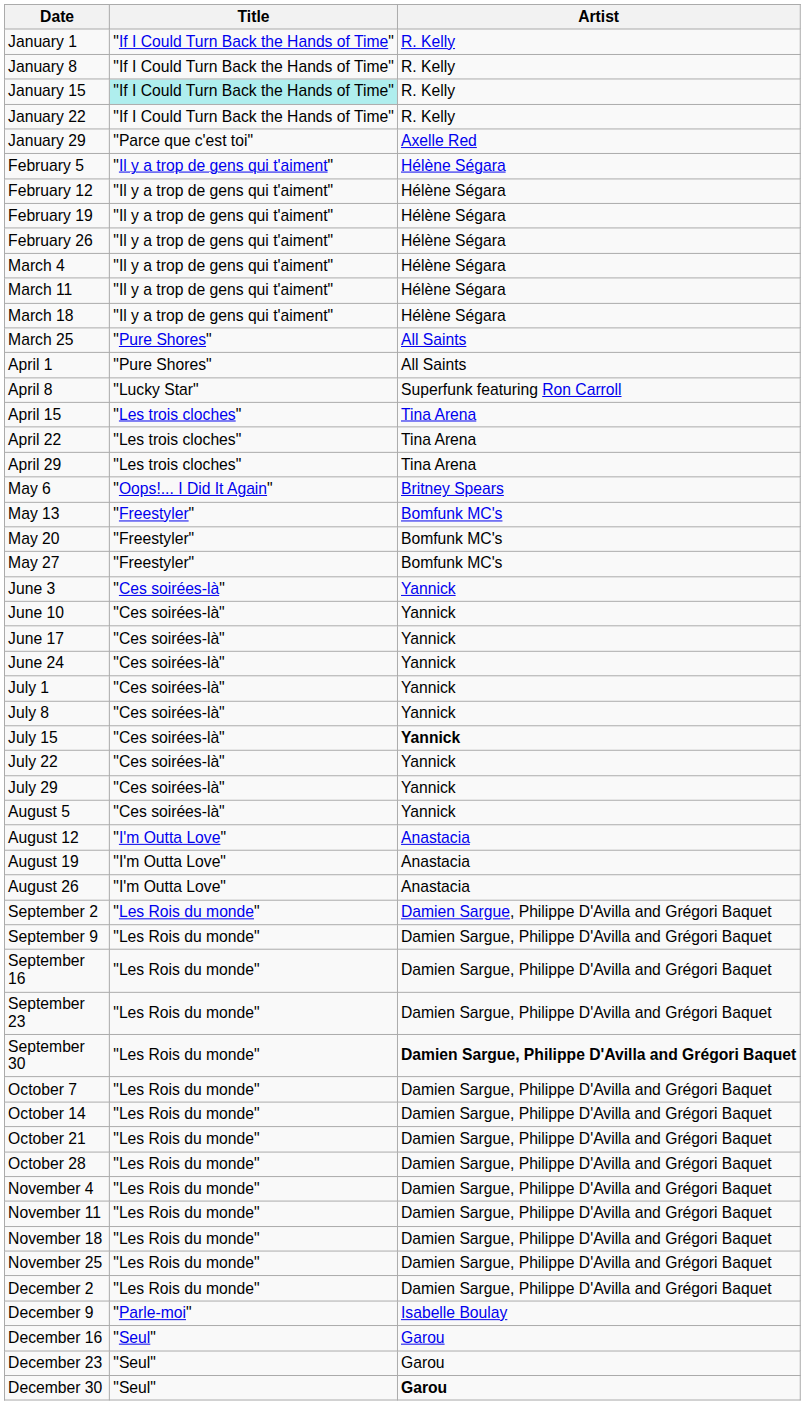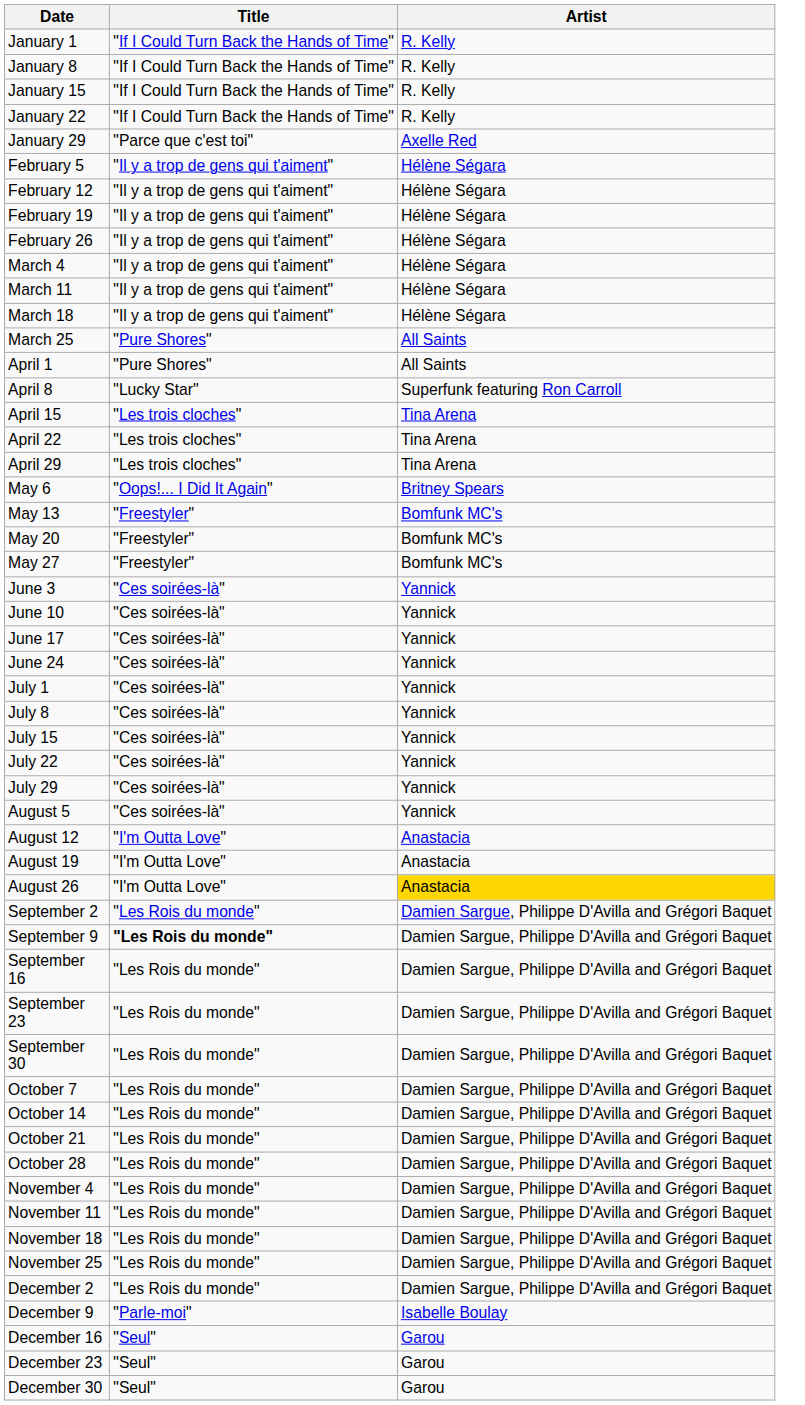January 15 | Title: paleturquoise background -> no background
July 15 | Artist: bold -> normal
August 26 | Artist: no background -> gold background
September 9 | Title: normal -> bold
September 30 | Artist: bold -> normal
December 30 | Artist: bold -> normal
